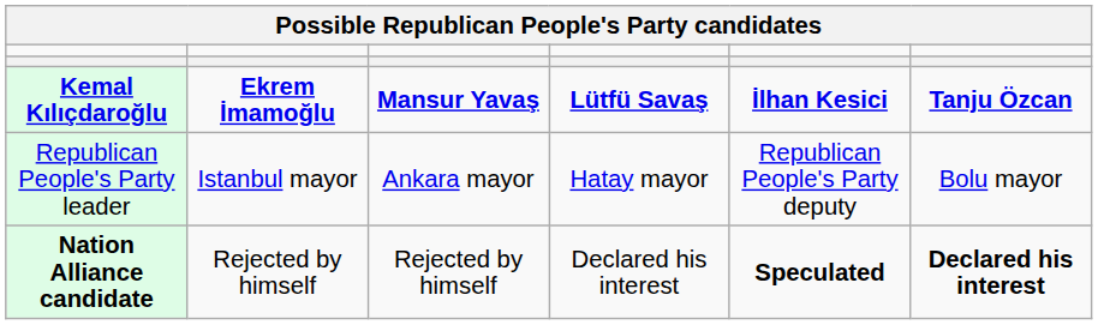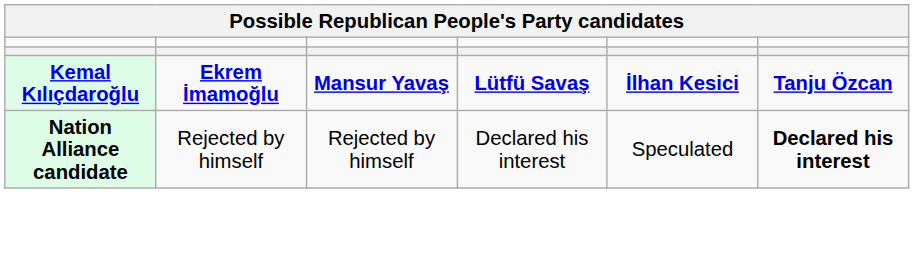- row: Republican People's Party leader | Istanbul mayor | Ankara mayor | Hatay mayor | Republican People's Party deputy | Bolu mayor
Nation Alliance candidate | column 5: bold -> normal
